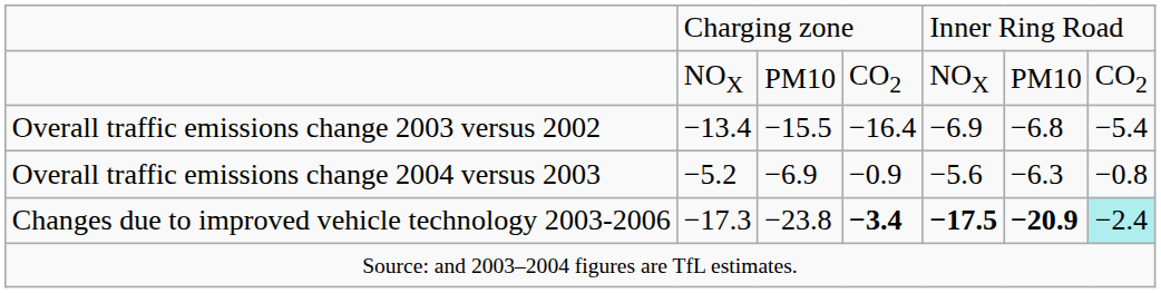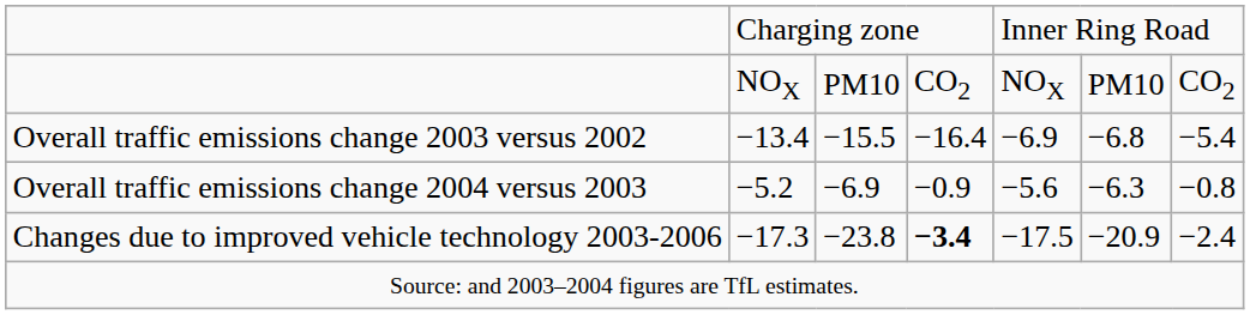Changes due to improved vehicle technology 2003-2006 | column 5: bold -> normal
Changes due to improved vehicle technology 2003-2006 | column 6: bold -> normal
Changes due to improved vehicle technology 2003-2006 | column 7: paleturquoise background -> no background
